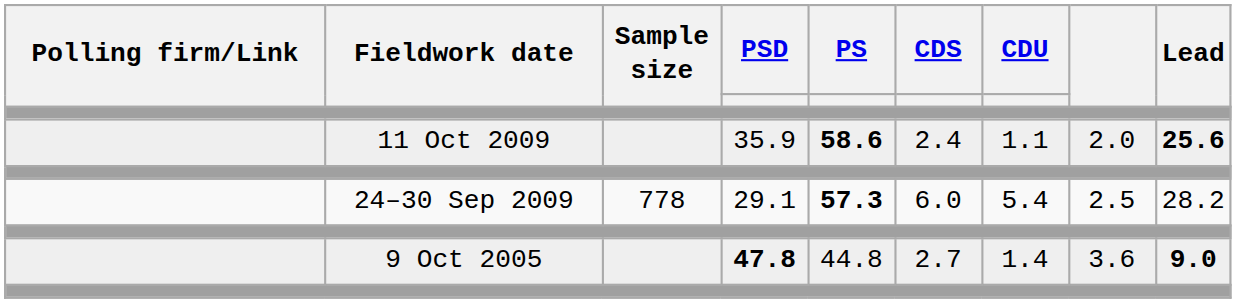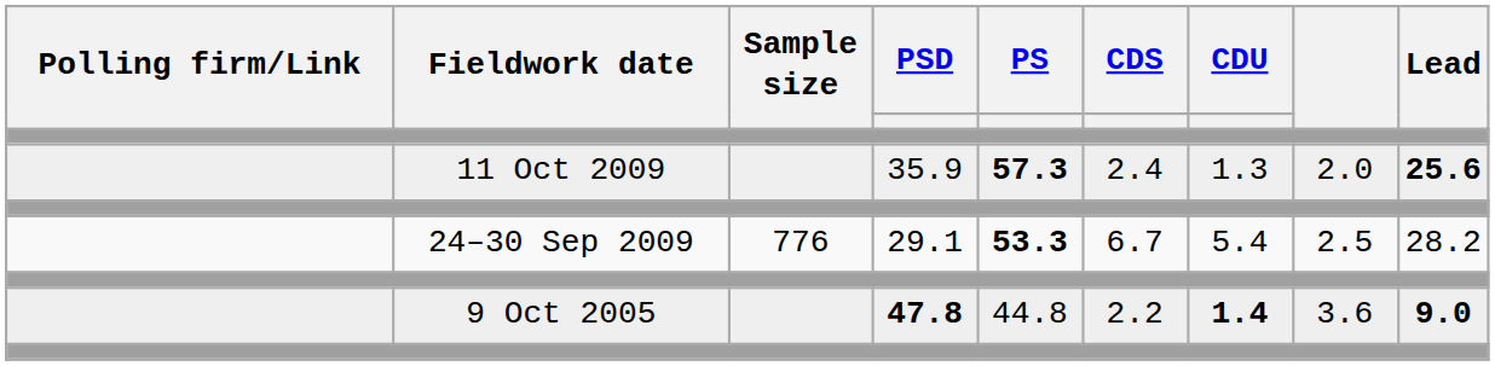11 Oct 2009 | PS: 58.6 -> 57.3
11 Oct 2009 | CDU: 1.1 -> 1.3
24–30 Sep 2009 | Sample size: 778 -> 776
24–30 Sep 2009 | PS: 57.3 -> 53.3
24–30 Sep 2009 | CDS: 6.0 -> 6.7
9 Oct 2005 | CDS: 2.7 -> 2.2
9 Oct 2005 | CDU: normal -> bold
